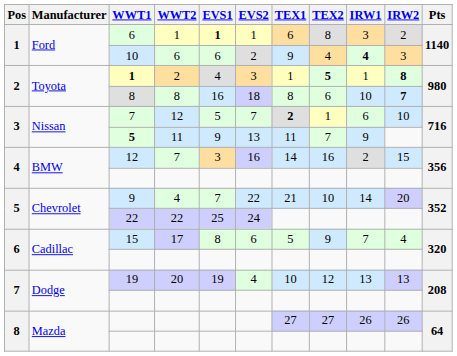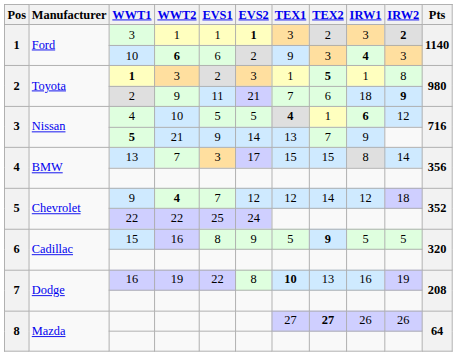row 2 | WWT1: 6 -> 3
row 2 | EVS1: bold -> normal
row 2 | EVS2: normal -> bold
row 2 | TEX1: 6 -> 3
row 2 | TEX2: 8 -> 2
row 2 | IRW2: normal -> bold
row 3 | WWT2: normal -> bold
row 3 | TEX2: 4 -> 3
row 4 | WWT2: 2 -> 3
row 4 | EVS1: 4 -> 2
row 4 | IRW2: bold -> normal
row 5 | WWT1: 8 -> 2
row 5 | WWT2: 8 -> 9
row 5 | EVS1: 16 -> 11
row 5 | EVS2: 18 -> 21
row 5 | TEX1: 8 -> 7
row 5 | IRW1: 10 -> 18
row 5 | IRW2: 7 -> 9
row 6 | WWT1: 7 -> 4
row 6 | WWT2: 12 -> 10
row 6 | EVS2: 7 -> 5
row 6 | TEX1: 2 -> 4
row 6 | IRW1: normal -> bold
row 6 | IRW2: 10 -> 12
row 7 | WWT2: 11 -> 21
row 7 | EVS2: 13 -> 14
row 7 | TEX1: 11 -> 13
row 8 | WWT1: 12 -> 13
row 8 | EVS2: 16 -> 17
row 8 | TEX1: 14 -> 15
row 8 | TEX2: 16 -> 15
row 8 | IRW1: 2 -> 8
row 8 | IRW2: 15 -> 14
row 10 | WWT2: normal -> bold
row 10 | EVS2: 22 -> 12
row 10 | TEX1: 21 -> 12
row 10 | TEX2: 10 -> 14
row 10 | IRW1: 14 -> 12
row 10 | IRW2: 20 -> 18
row 12 | WWT2: 17 -> 16
row 12 | EVS2: 6 -> 9
row 12 | TEX2: normal -> bold
row 12 | IRW1: 7 -> 5
row 12 | IRW2: 4 -> 5
row 14 | WWT1: 19 -> 16
row 14 | WWT2: 20 -> 19
row 14 | EVS1: 19 -> 22
row 14 | EVS2: 4 -> 8
row 14 | TEX1: normal -> bold
row 14 | TEX2: 12 -> 13
row 14 | IRW1: 13 -> 16
row 14 | IRW2: 13 -> 19
row 16 | TEX2: normal -> bold
